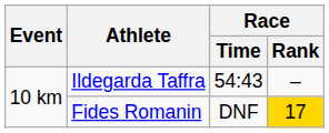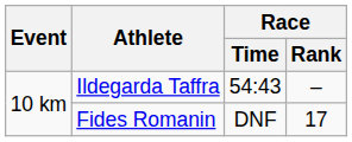Fides Romanin | Race / Rank: gold background -> no background
